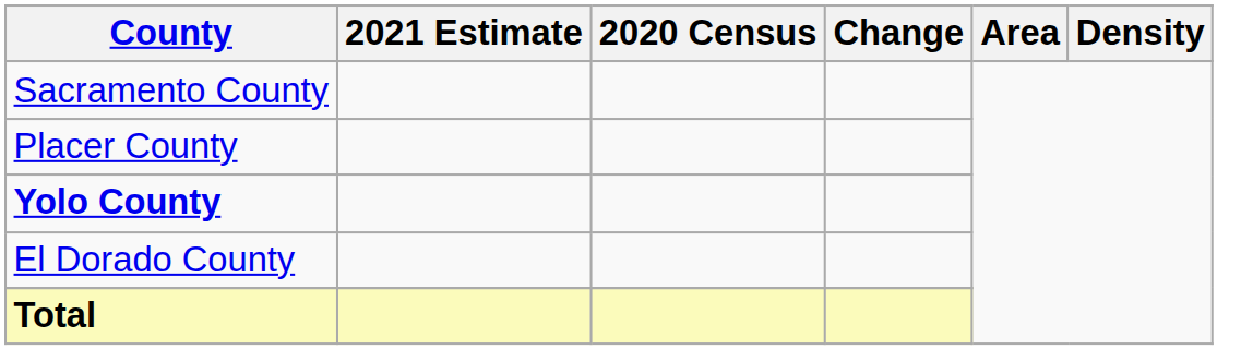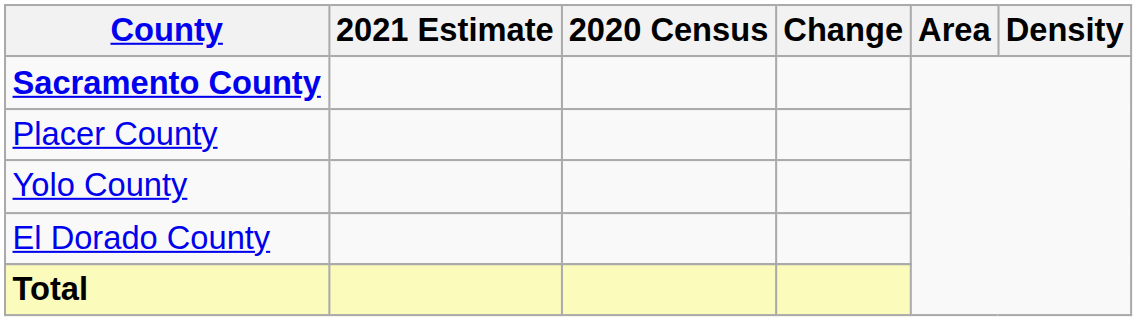Sacramento County | County: normal -> bold
Yolo County | County: bold -> normal
